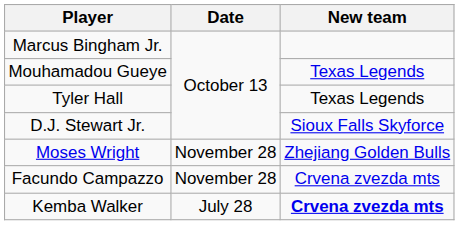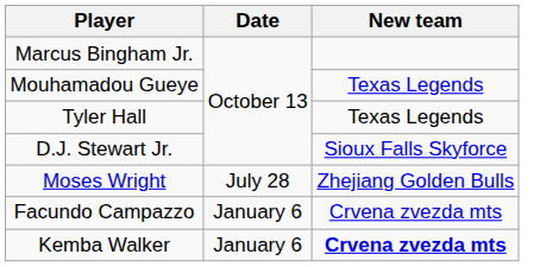Moses Wright | Date: November 28 -> July 28
Facundo Campazzo | Date: November 28 -> January 6
Kemba Walker | Date: July 28 -> January 6
